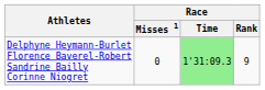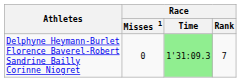row 3 | Race / Rank: 9 -> 7
